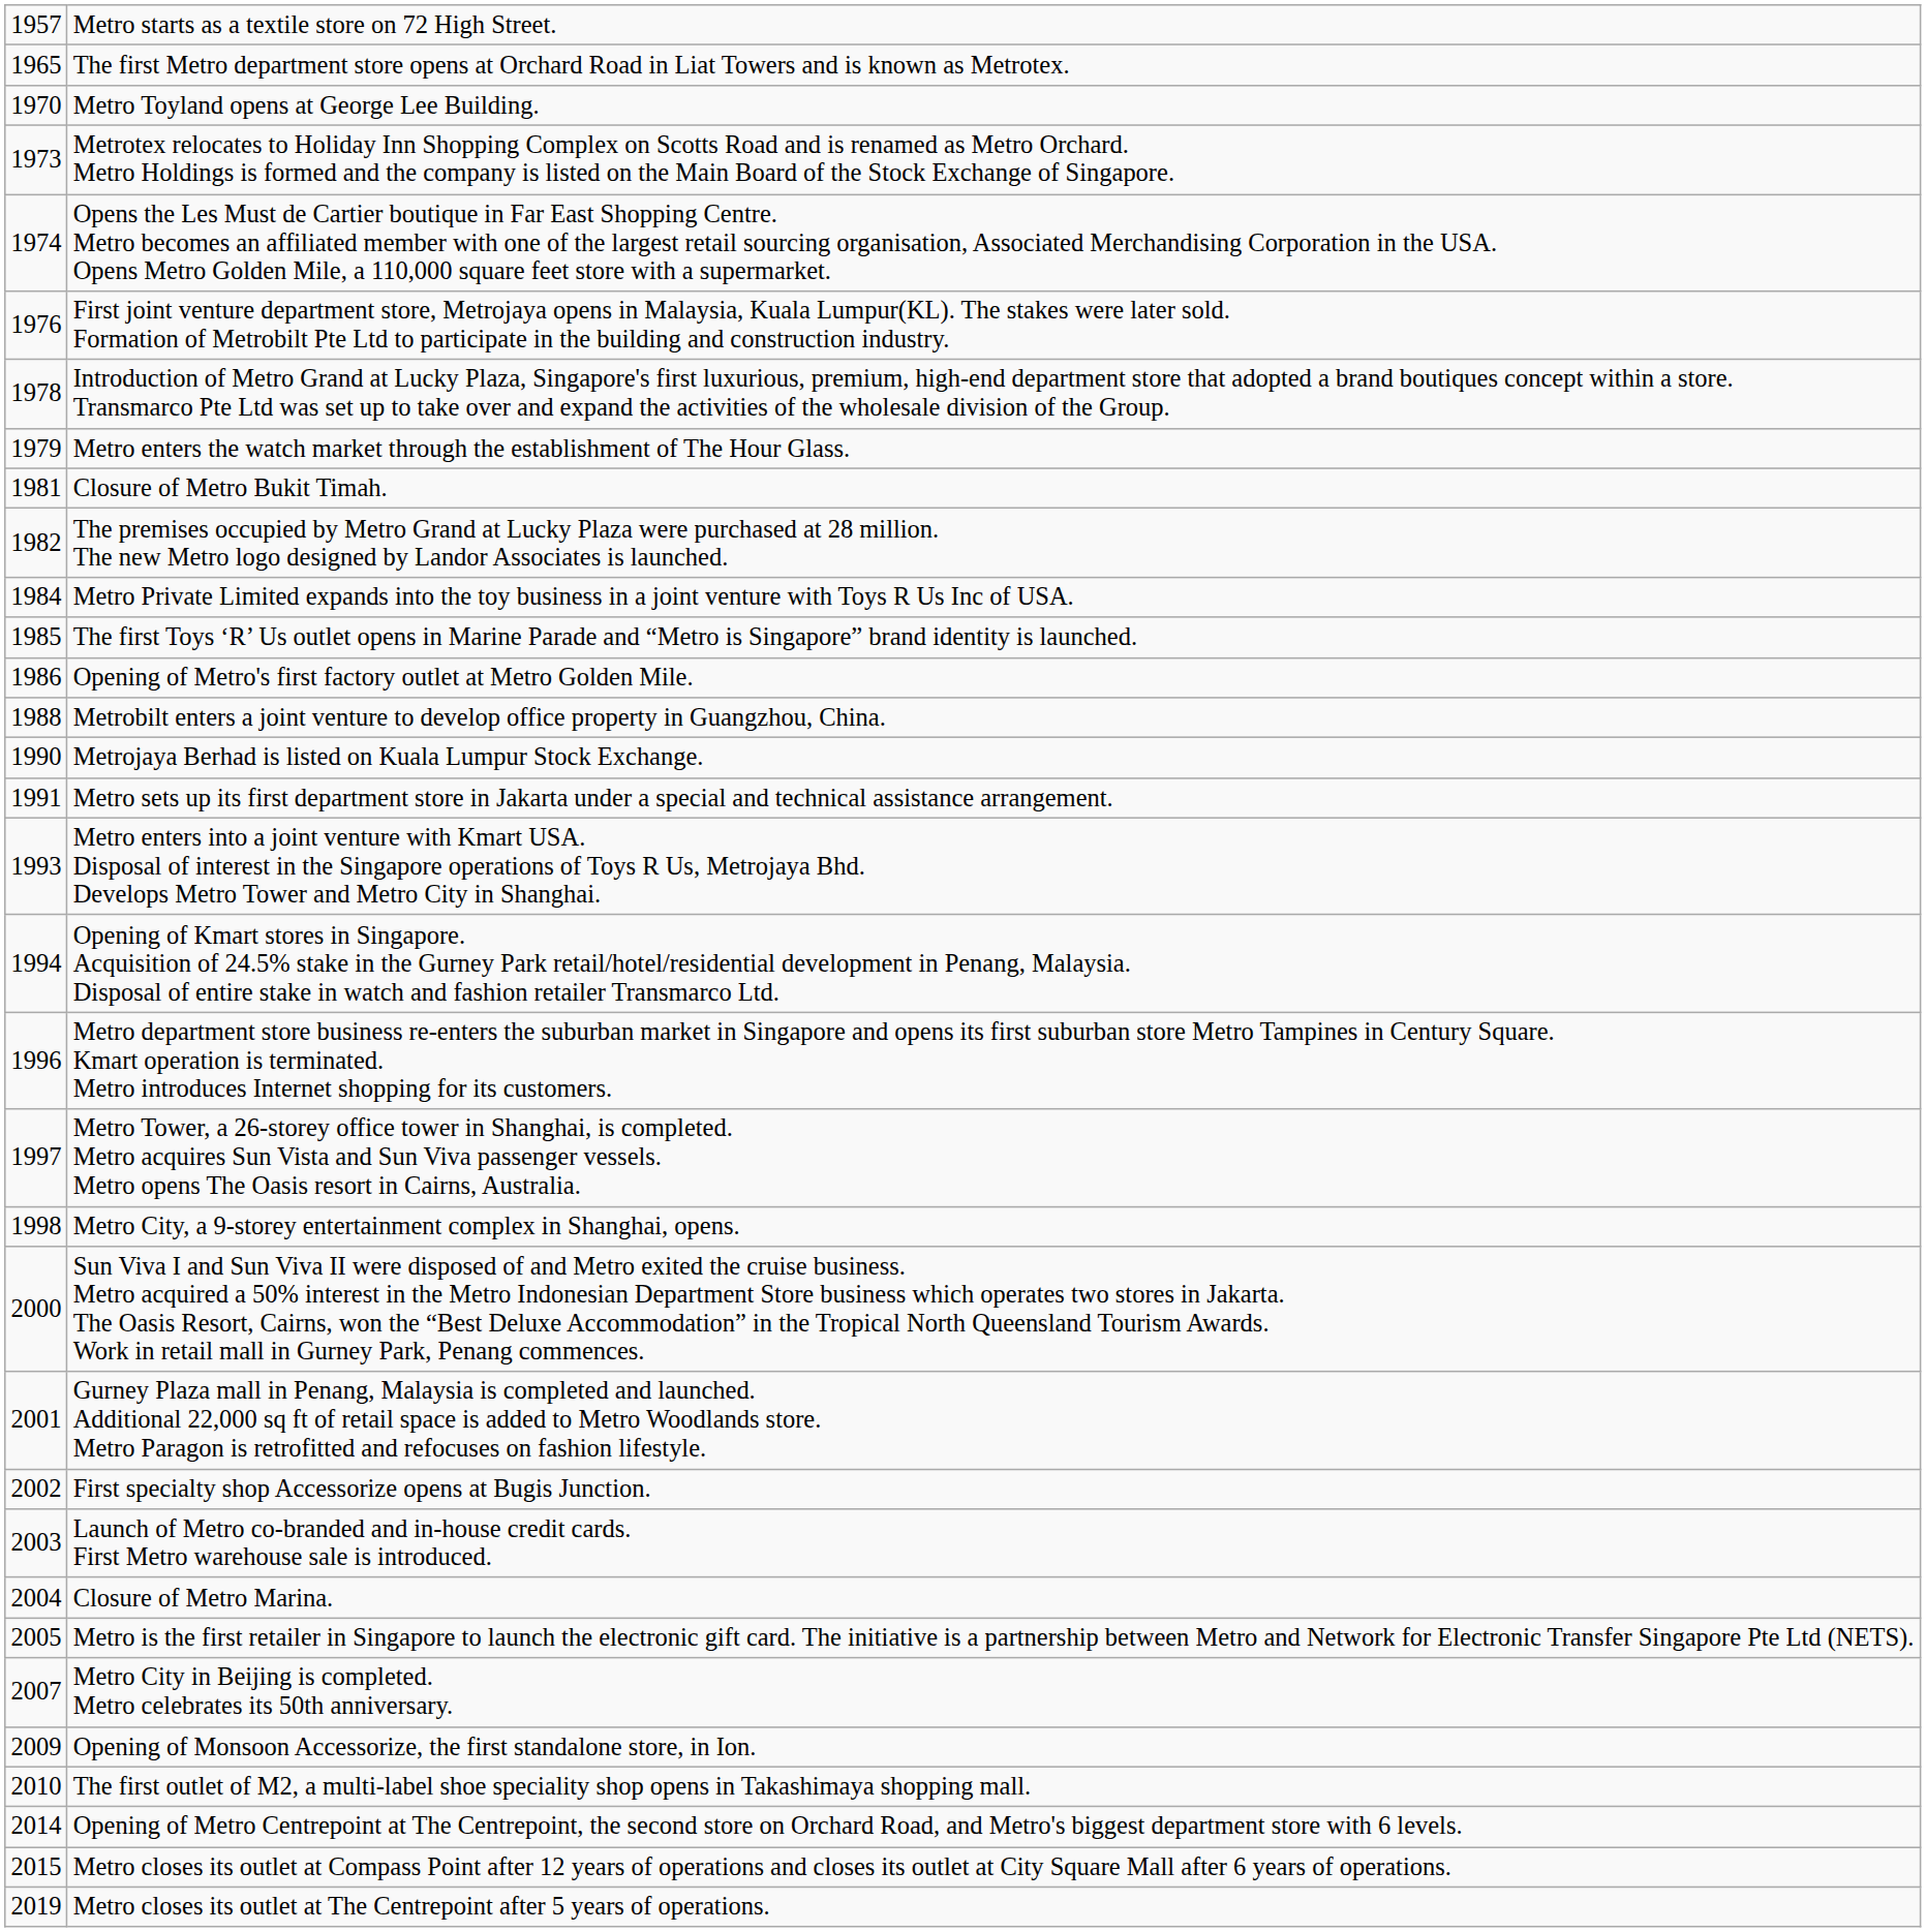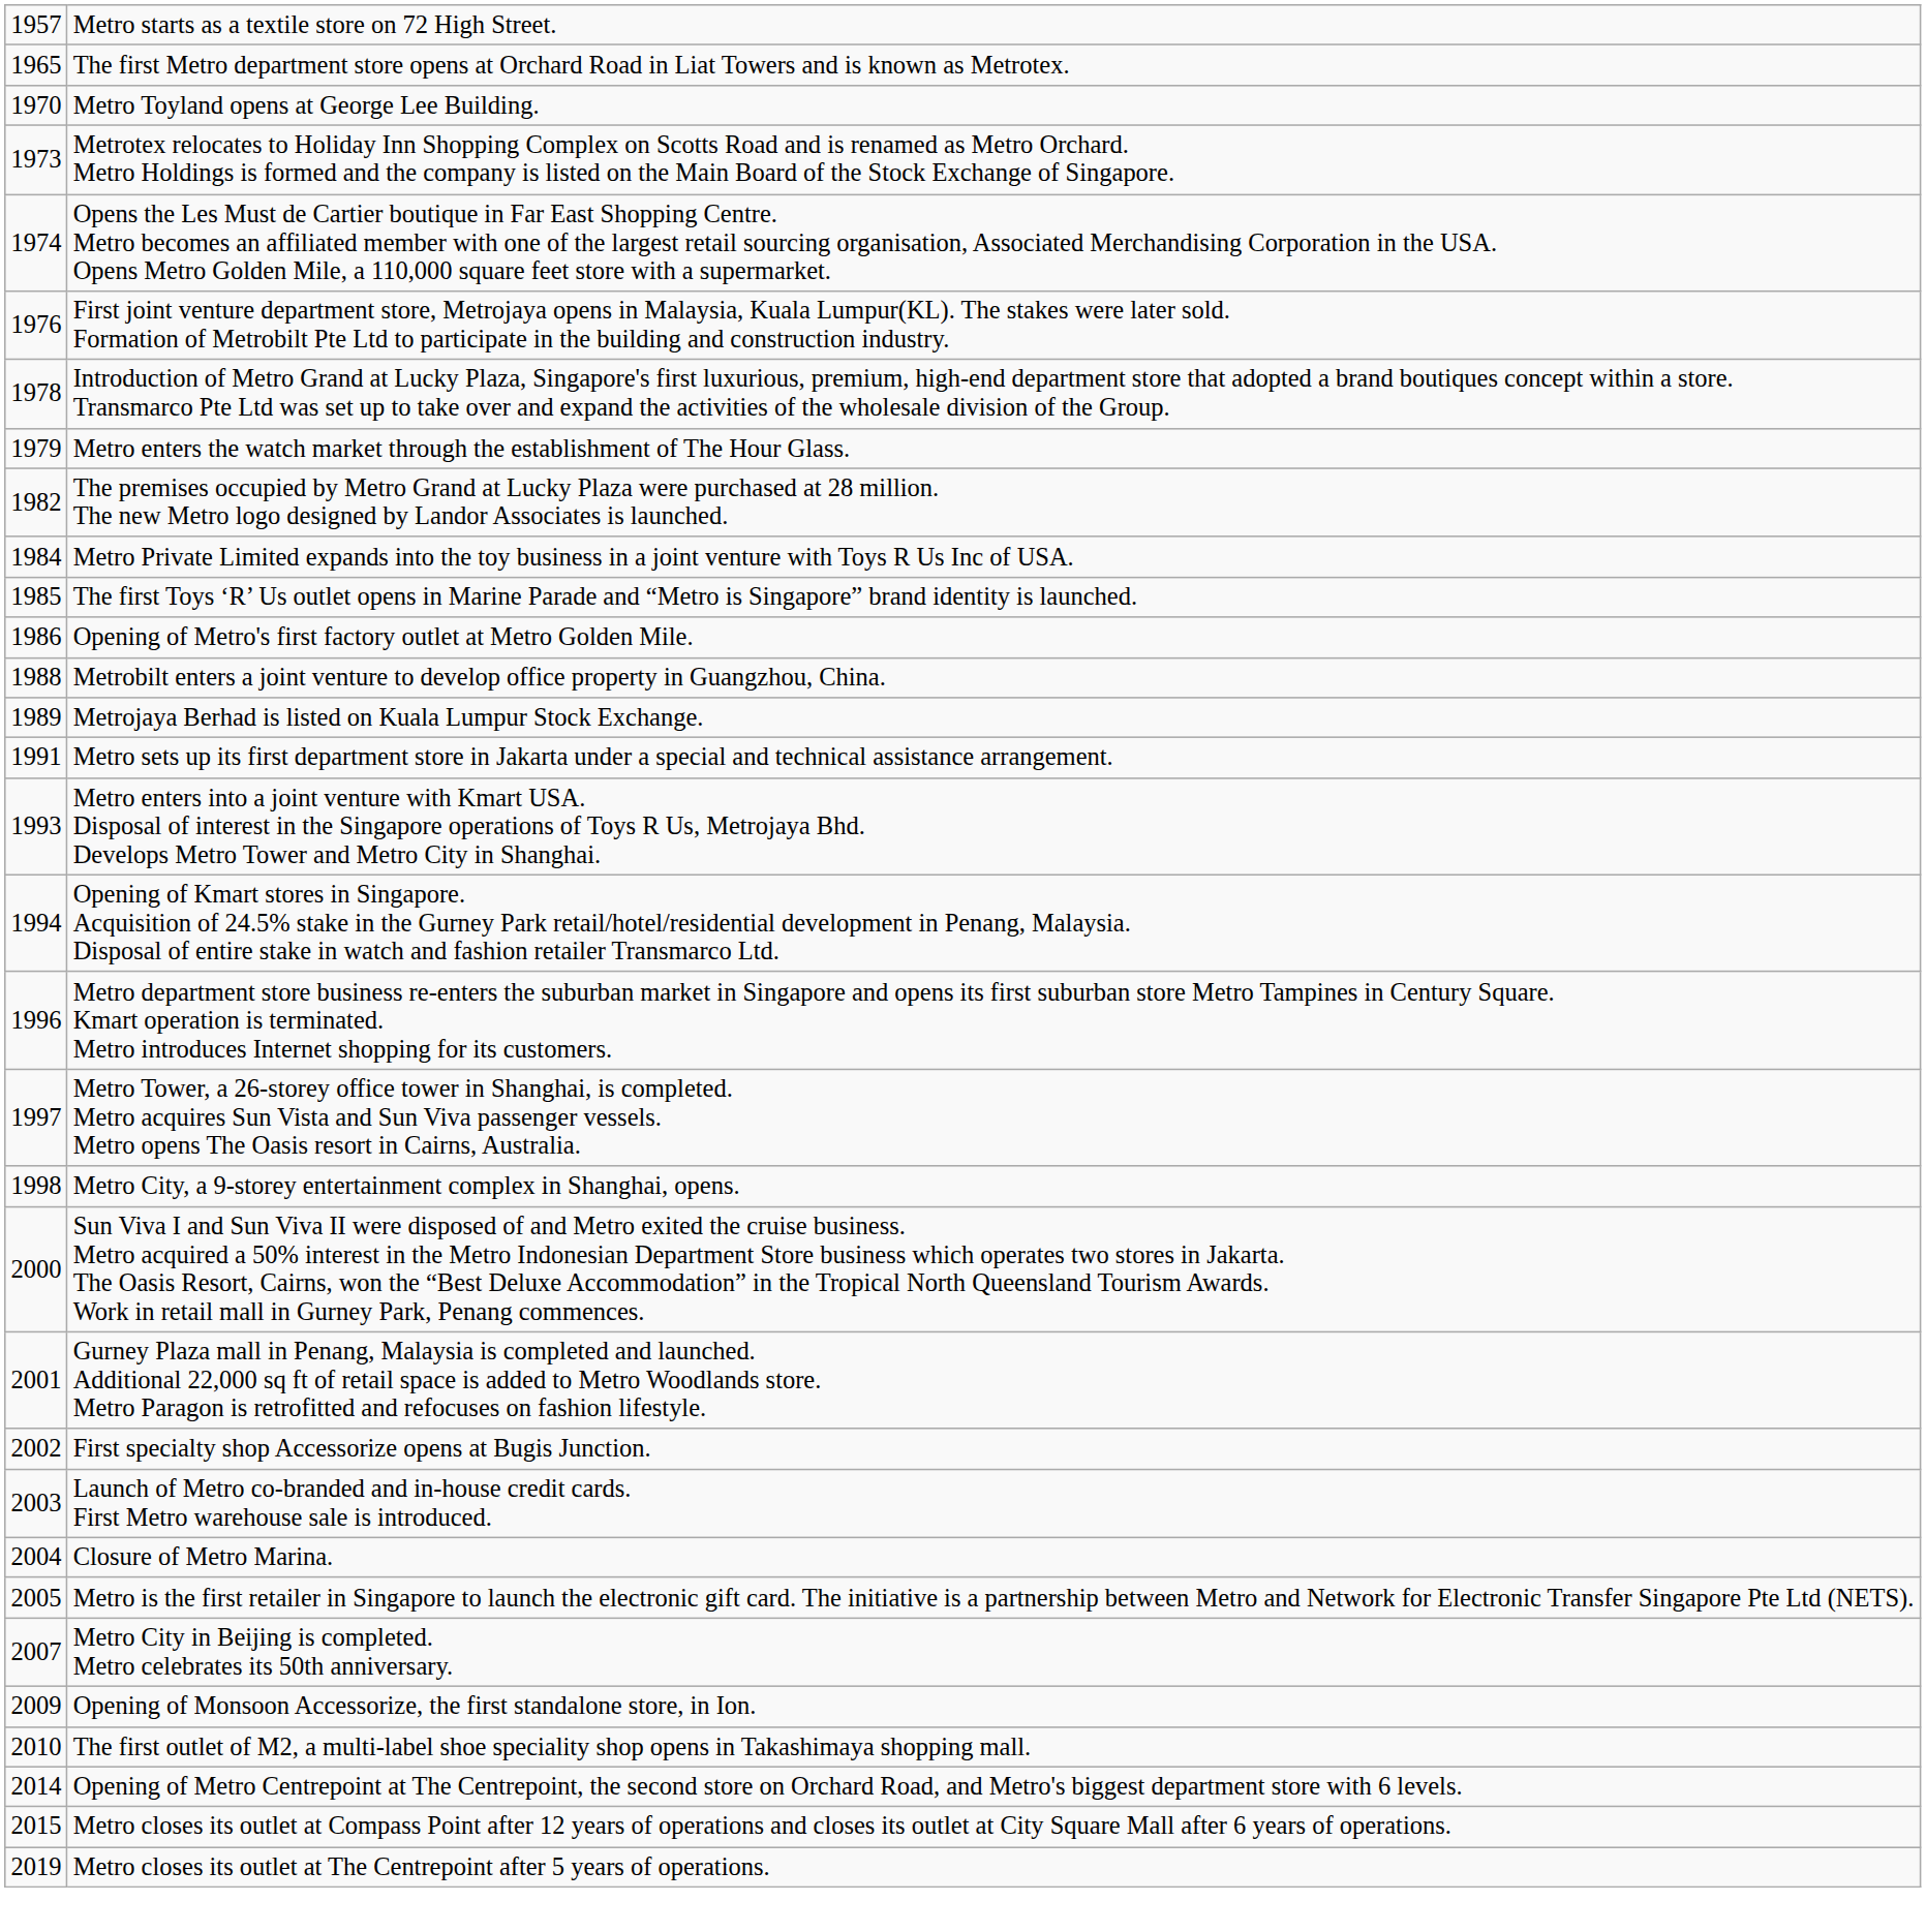- row: 1981 | Closure of Metro Bukit Timah.
Metrojaya Berhad is listed on Kuala Lumpur Stock Exchange. | column 1: 1990 -> 1989
